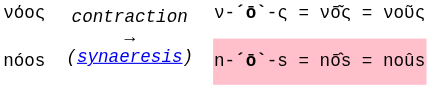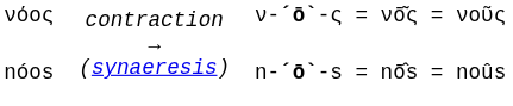nóos | column 3: pink background -> no background
